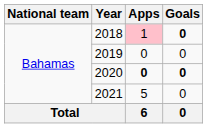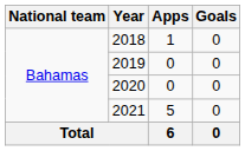2018 | Apps: pink background -> no background
2018 | Goals: bold -> normal
2020 | Apps: bold -> normal
2020 | Goals: bold -> normal
